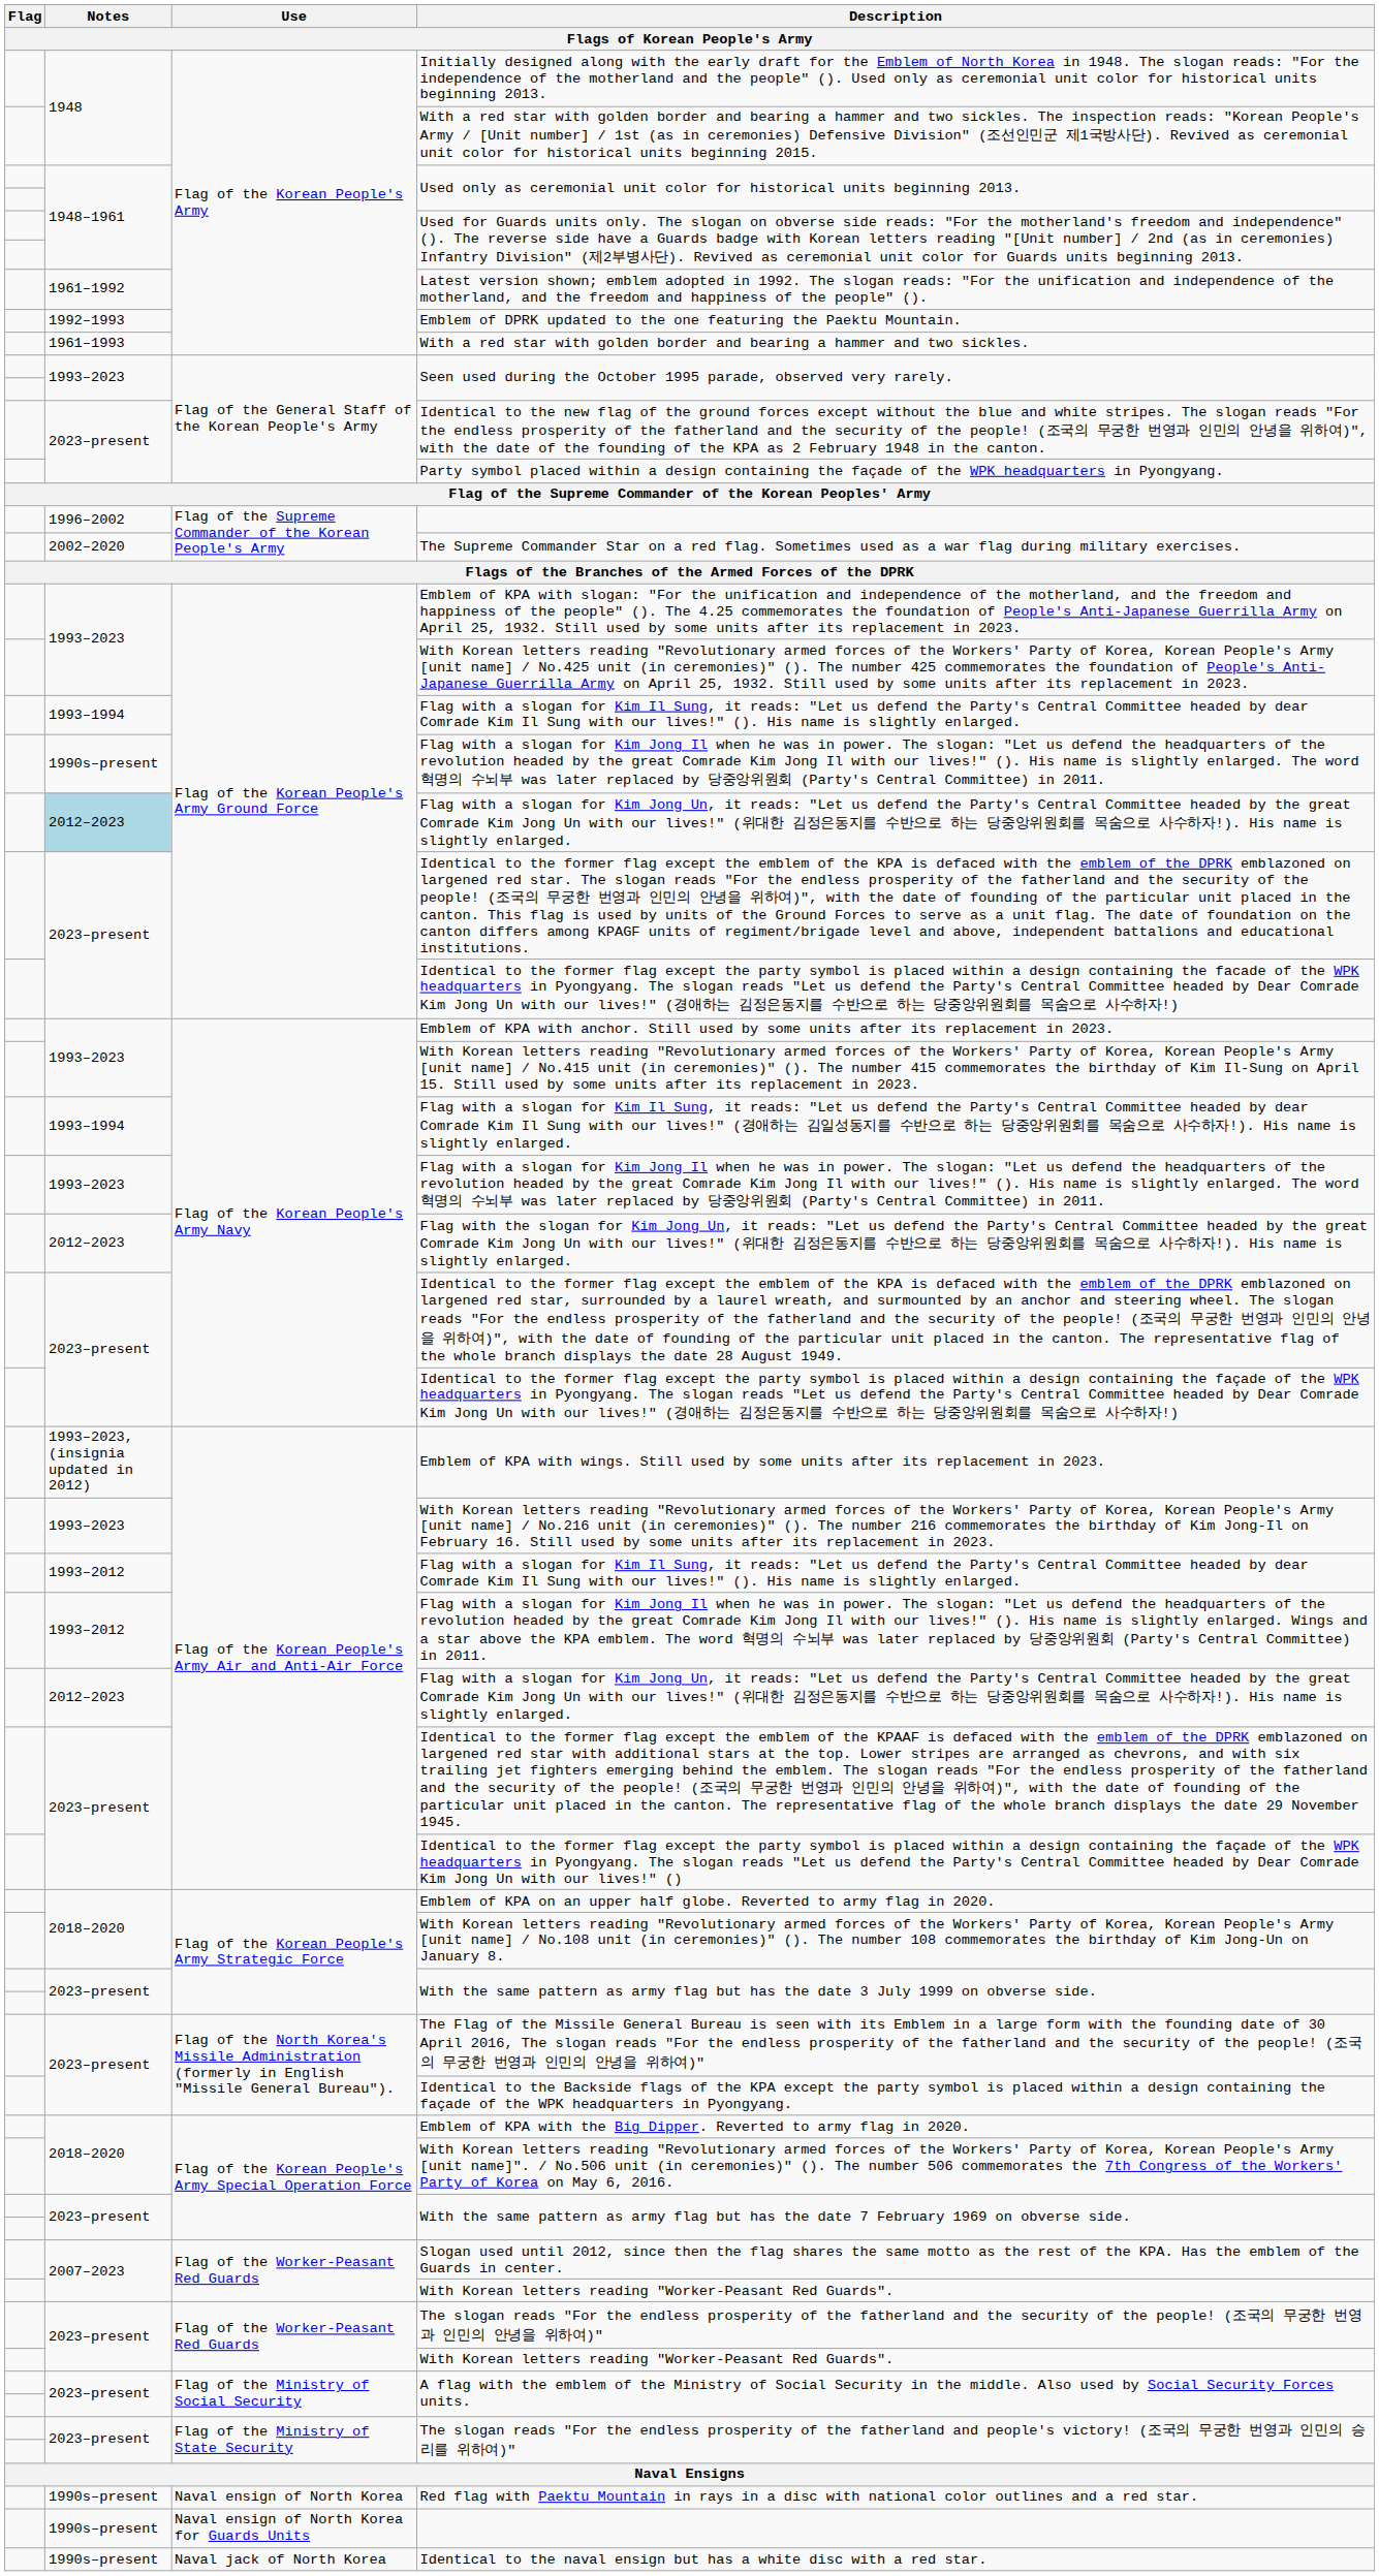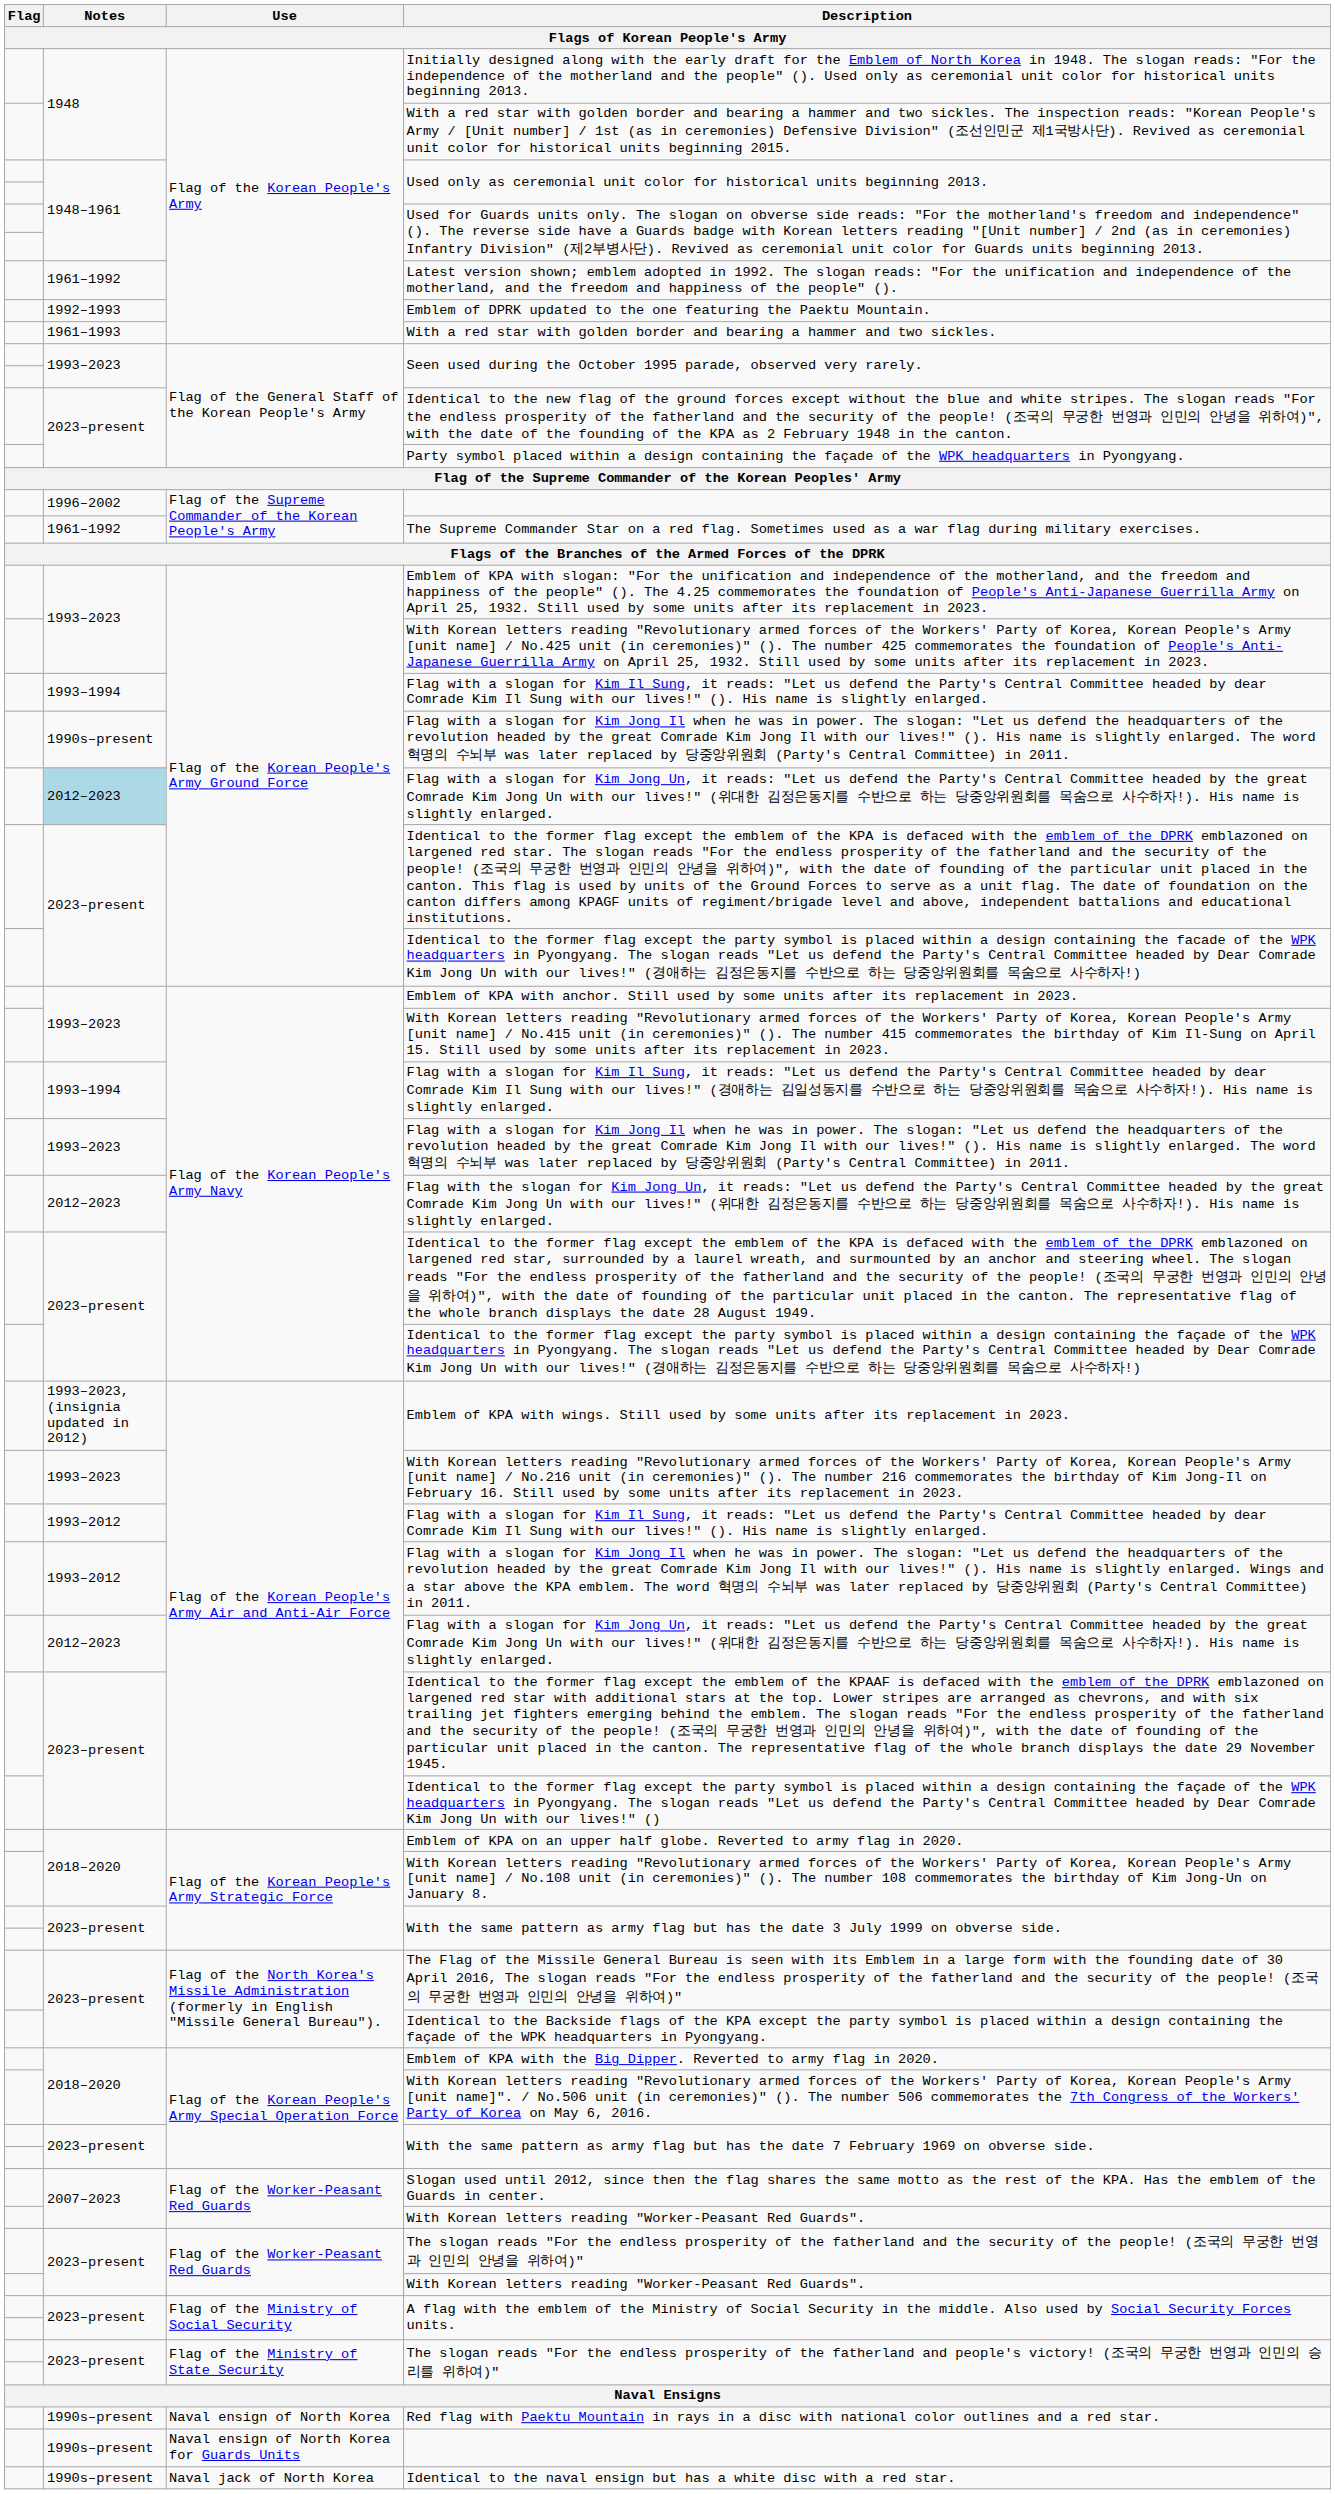row 18 | Notes: 2002–2020 -> 1961–1992
